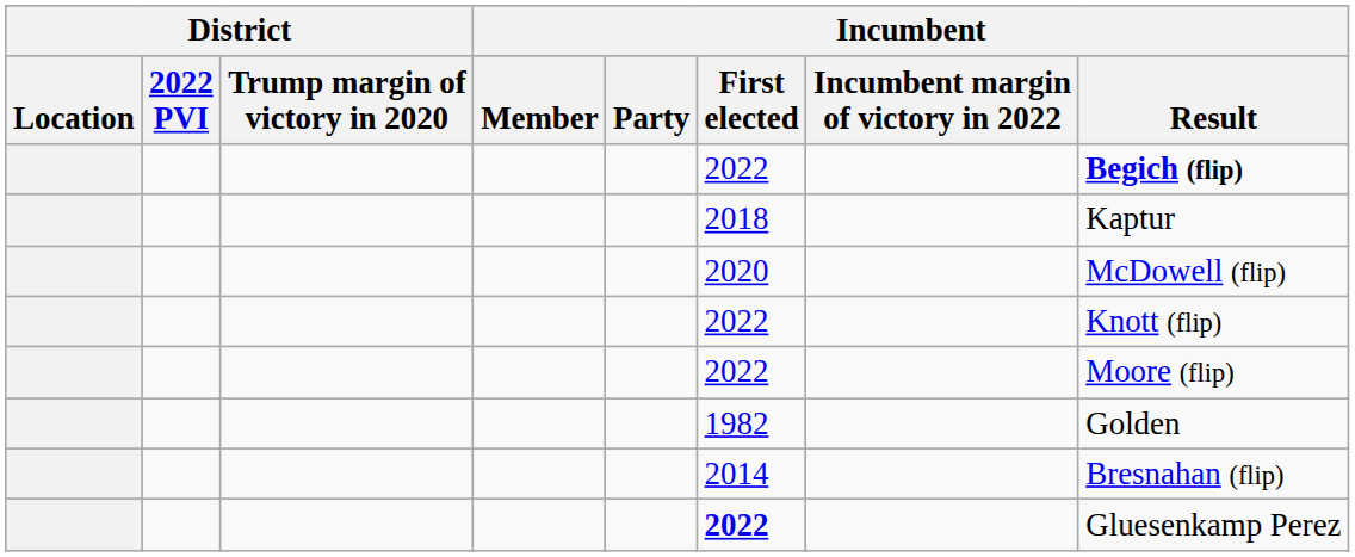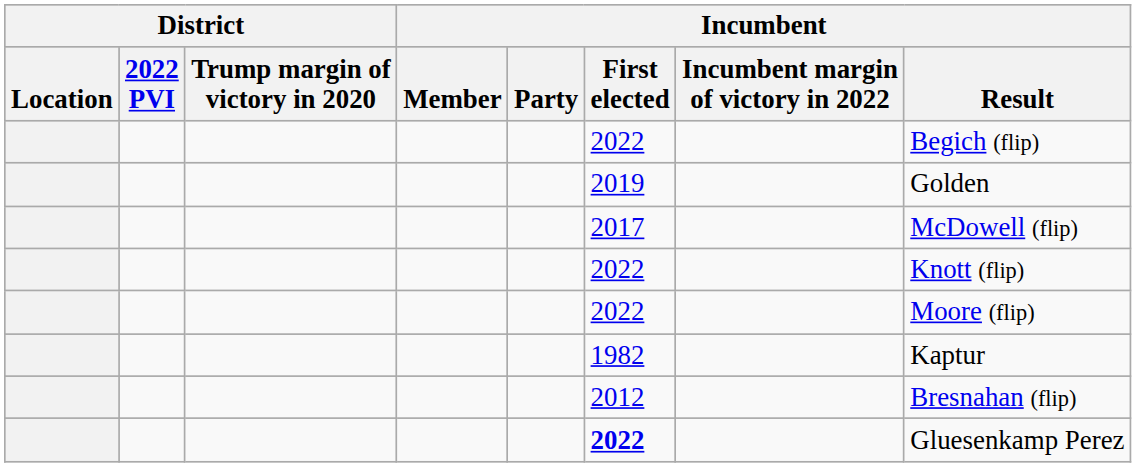row 3 | Incumbent / Result: bold -> normal
row 4 | Incumbent / First elected: 2018 -> 2019
row 4 | Incumbent / Result: Kaptur -> Golden
row 5 | Incumbent / First elected: 2020 -> 2017
row 8 | Incumbent / Result: Golden -> Kaptur
row 9 | Incumbent / First elected: 2014 -> 2012
